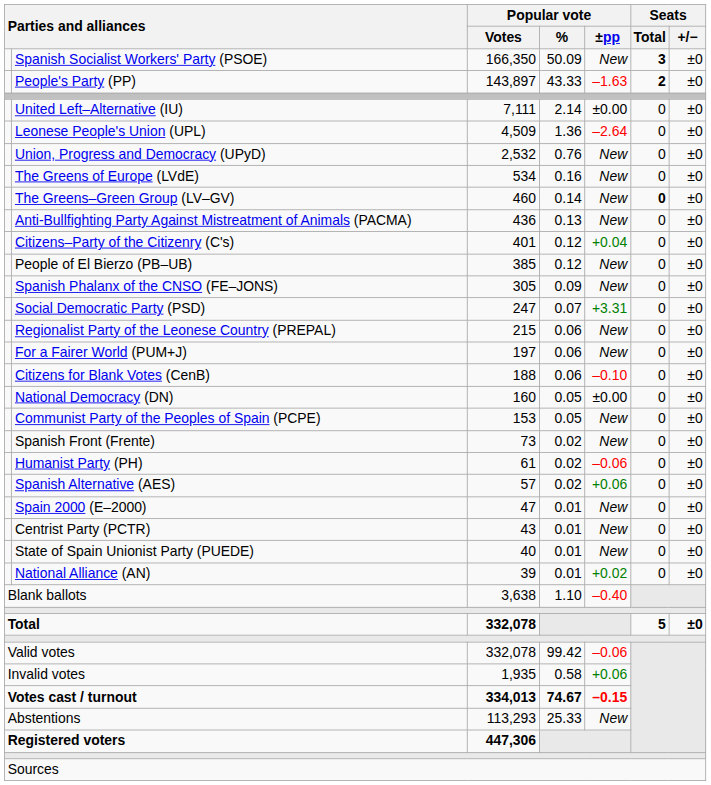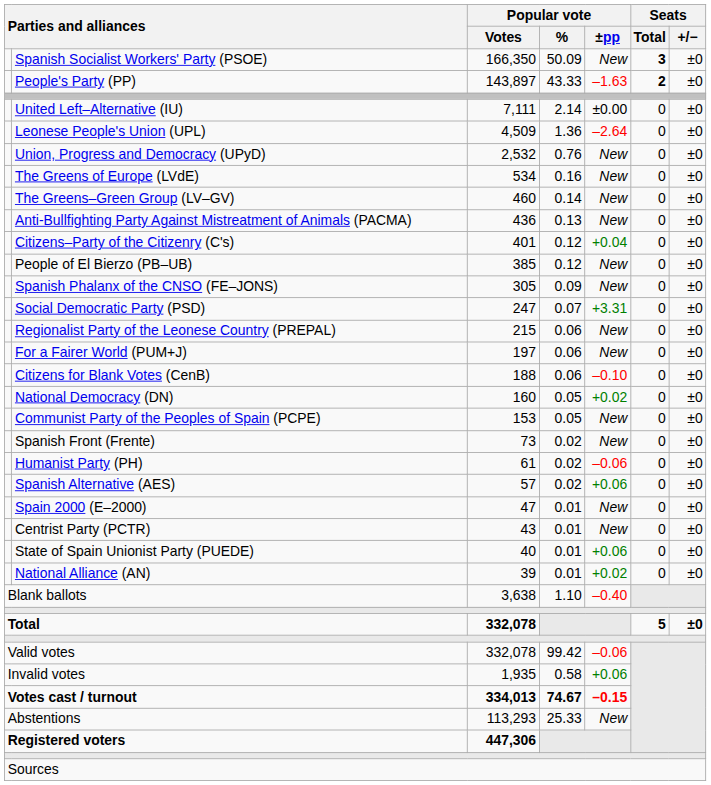The Greens–Green Group (LV–GV) | Seats / Total: bold -> normal
National Democracy (DN) | Popular vote / ±pp: ±0.00 -> +0.02
State of Spain Unionist Party (PUEDE) | Popular vote / ±pp: New -> +0.06
